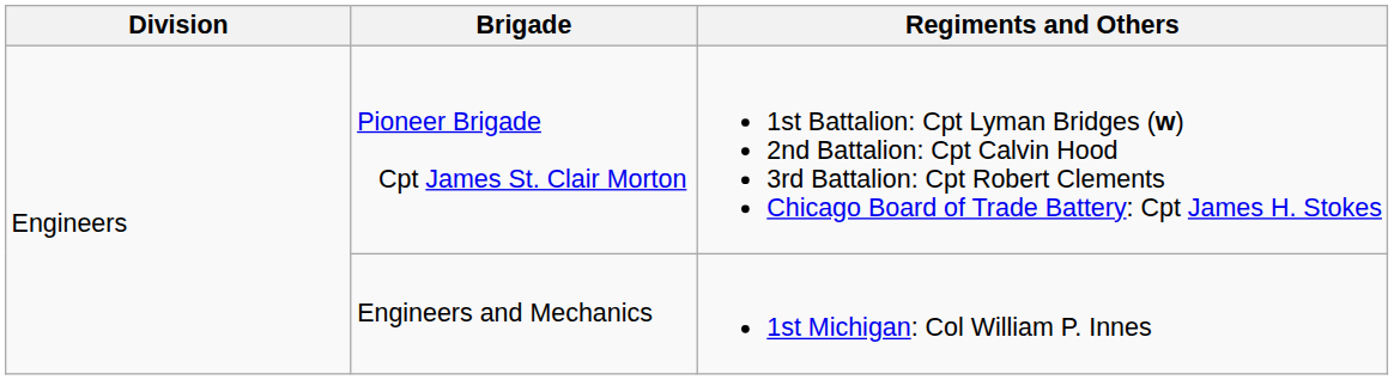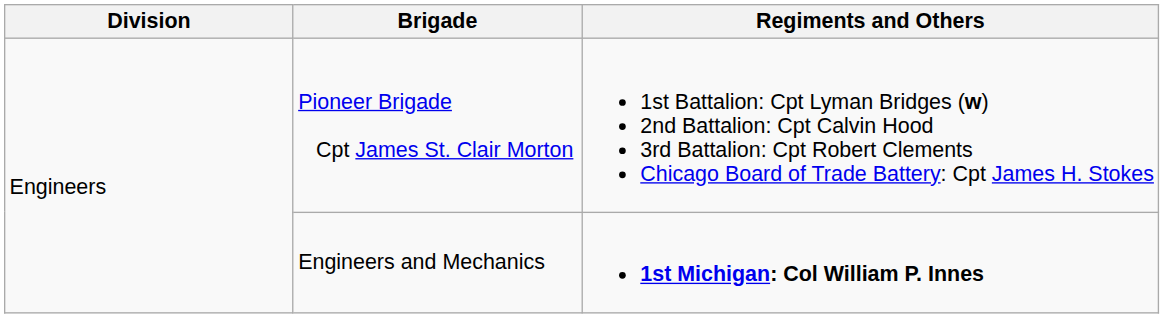Engineers and Mechanics | Regiments and Others: normal -> bold
